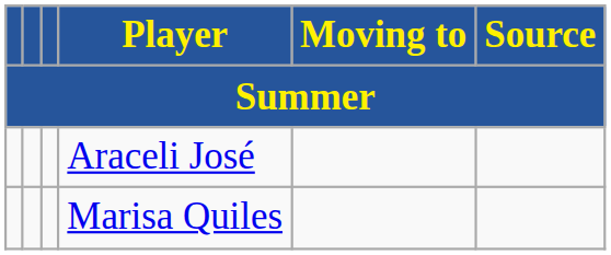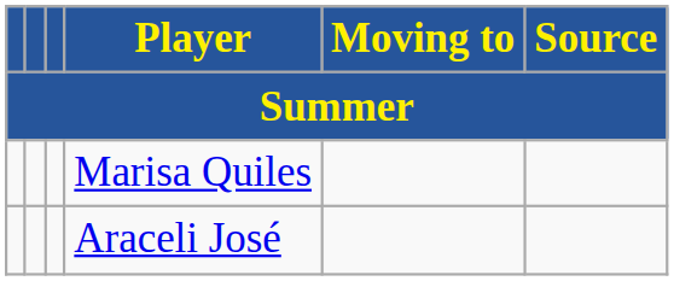rows swapped: Marisa Quiles <-> Araceli José
